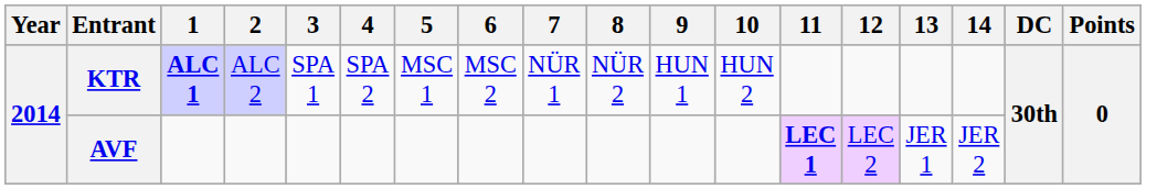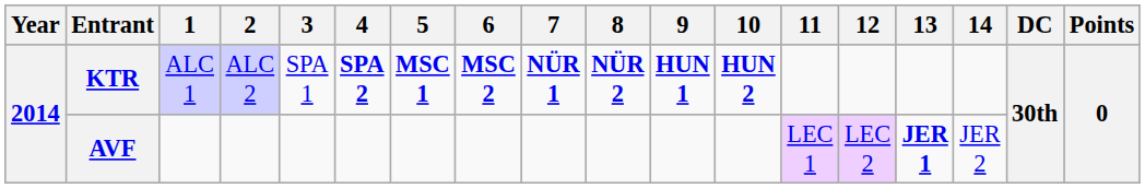KTR | 1: bold -> normal
KTR | 4: normal -> bold
KTR | 5: normal -> bold
KTR | 6: normal -> bold
KTR | 7: normal -> bold
KTR | 8: normal -> bold
KTR | 9: normal -> bold
KTR | 10: normal -> bold
AVF | 11: bold -> normal
AVF | 13: normal -> bold
